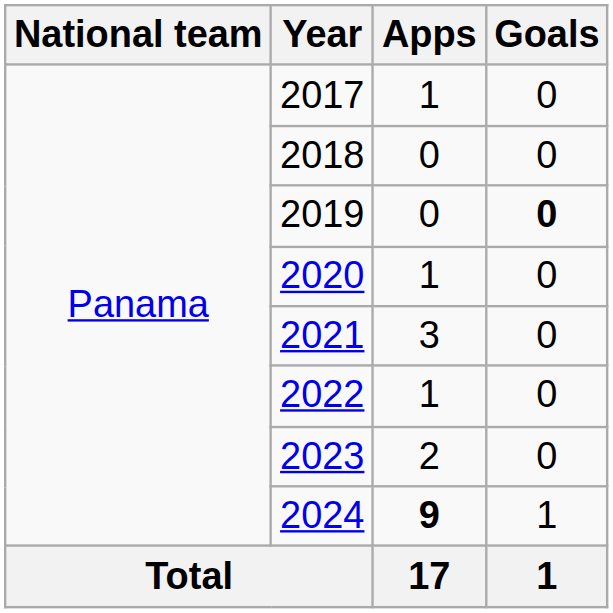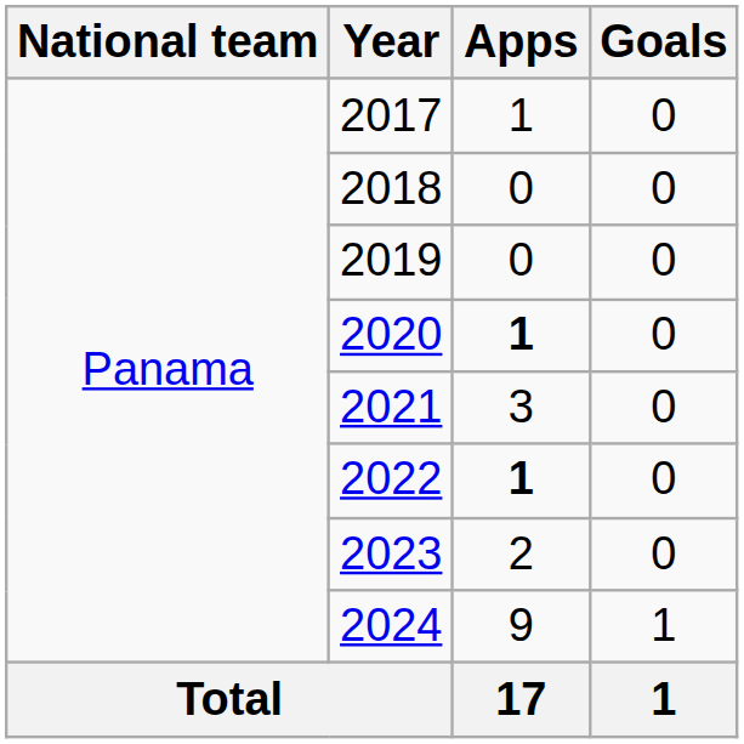2019 | Goals: bold -> normal
2020 | Apps: normal -> bold
2022 | Apps: normal -> bold
2024 | Apps: bold -> normal
